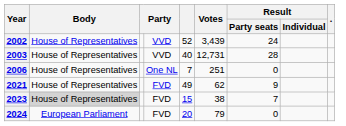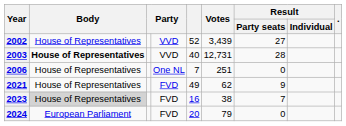2002 | Result / Party seats: 24 -> 27
2003 | Body: normal -> bold
2023 | column 5: 15 -> 16
